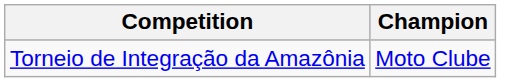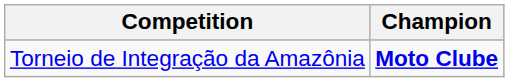Torneio de Integração da Amazônia | Champion: normal -> bold
